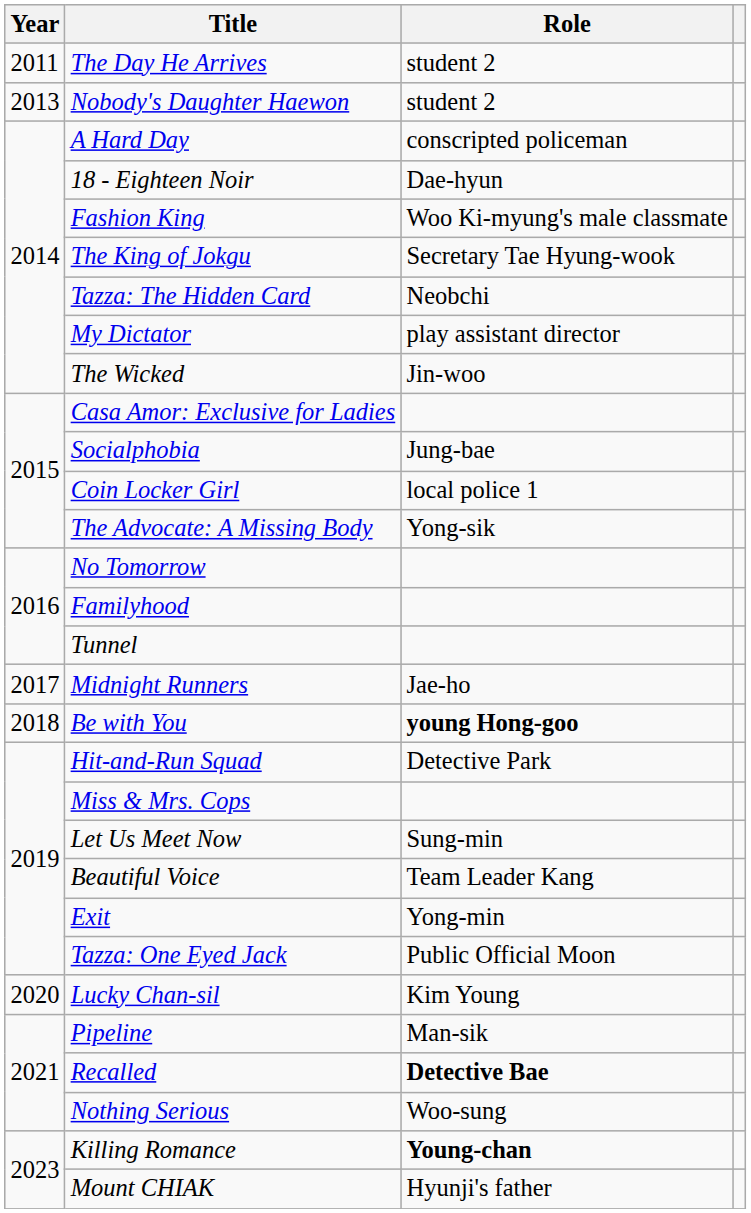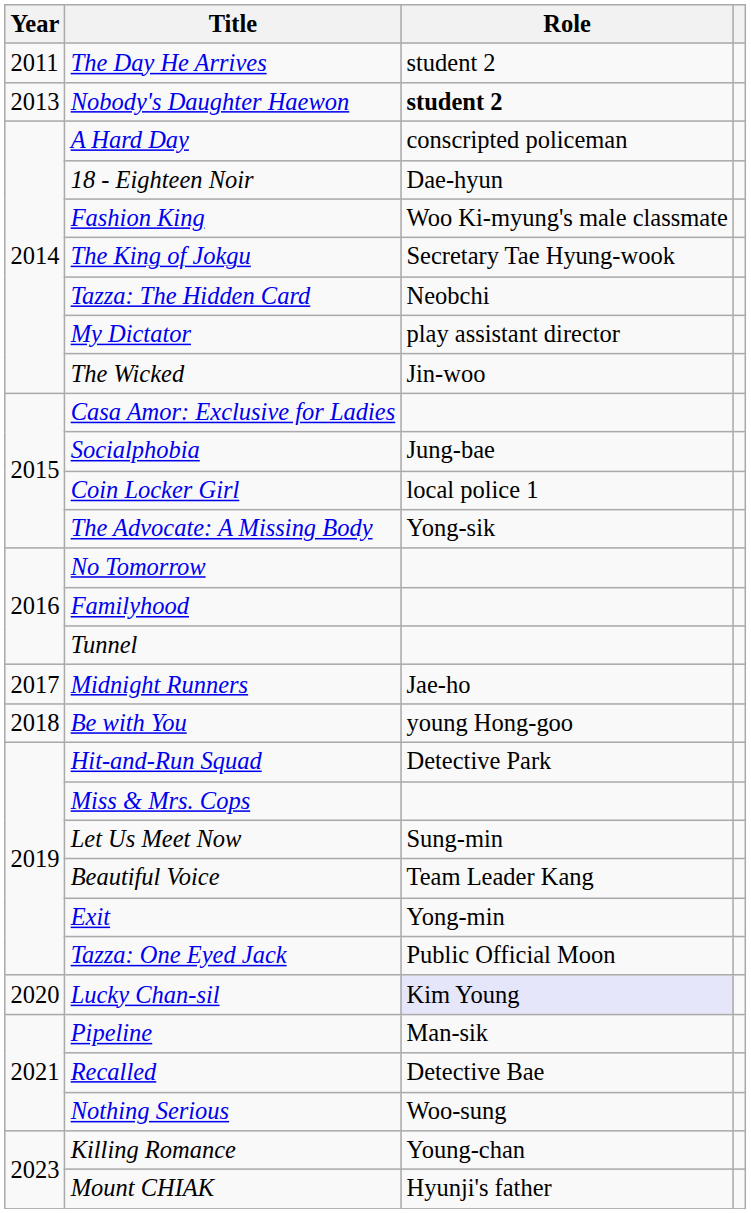Nobody's Daughter Haewon | Role: normal -> bold
Be with You | Role: bold -> normal
Lucky Chan-sil | Role: no background -> lavender background
Recalled | Role: bold -> normal
Killing Romance | Role: bold -> normal
